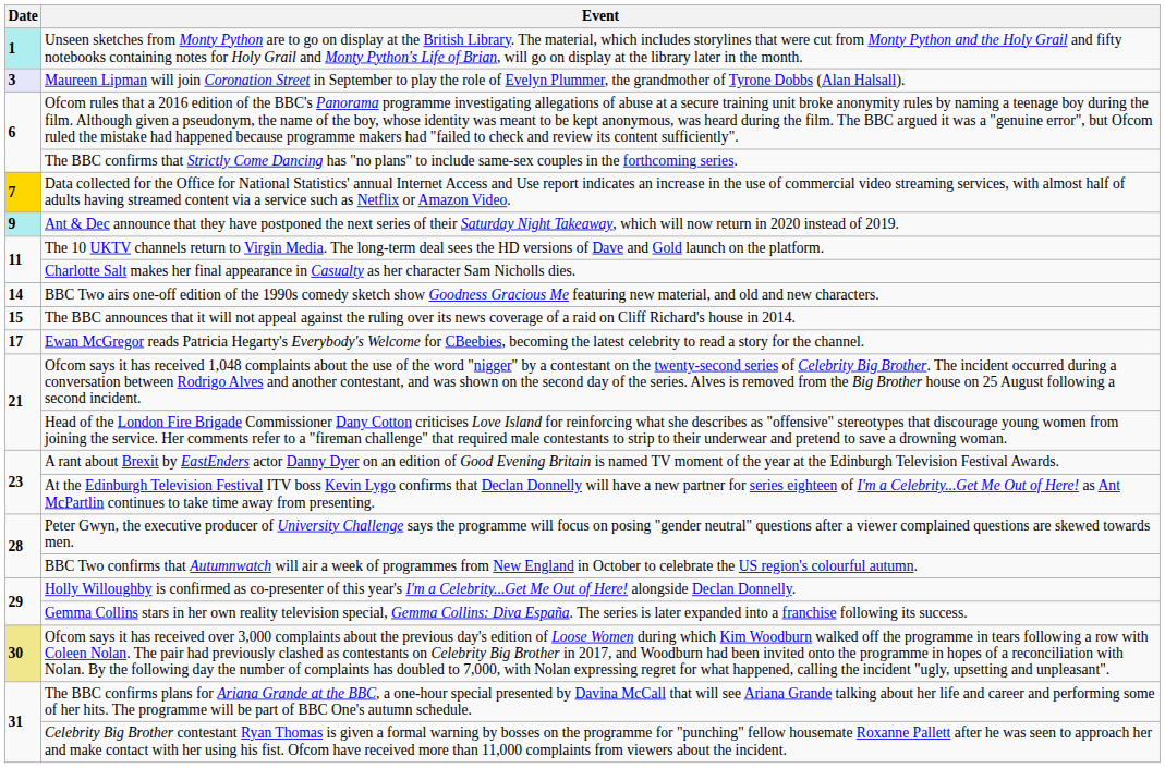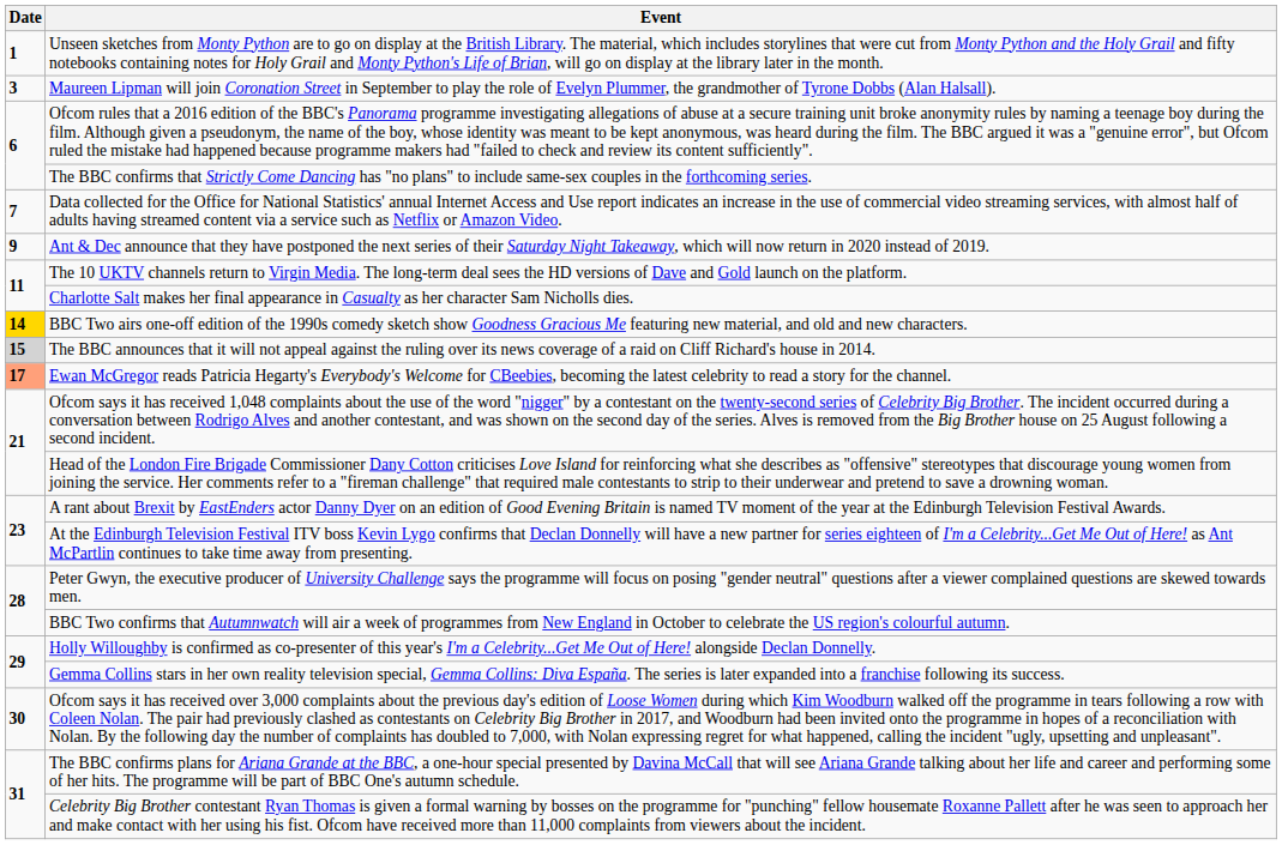row 2 | Date: paleturquoise background -> no background
row 3 | Date: lavender background -> no background
row 6 | Date: gold background -> no background
row 7 | Date: paleturquoise background -> no background
row 10 | Date: no background -> gold background
row 11 | Date: no background -> lightgrey background
row 12 | Date: no background -> lightsalmon background
row 21 | Date: khaki background -> no background
